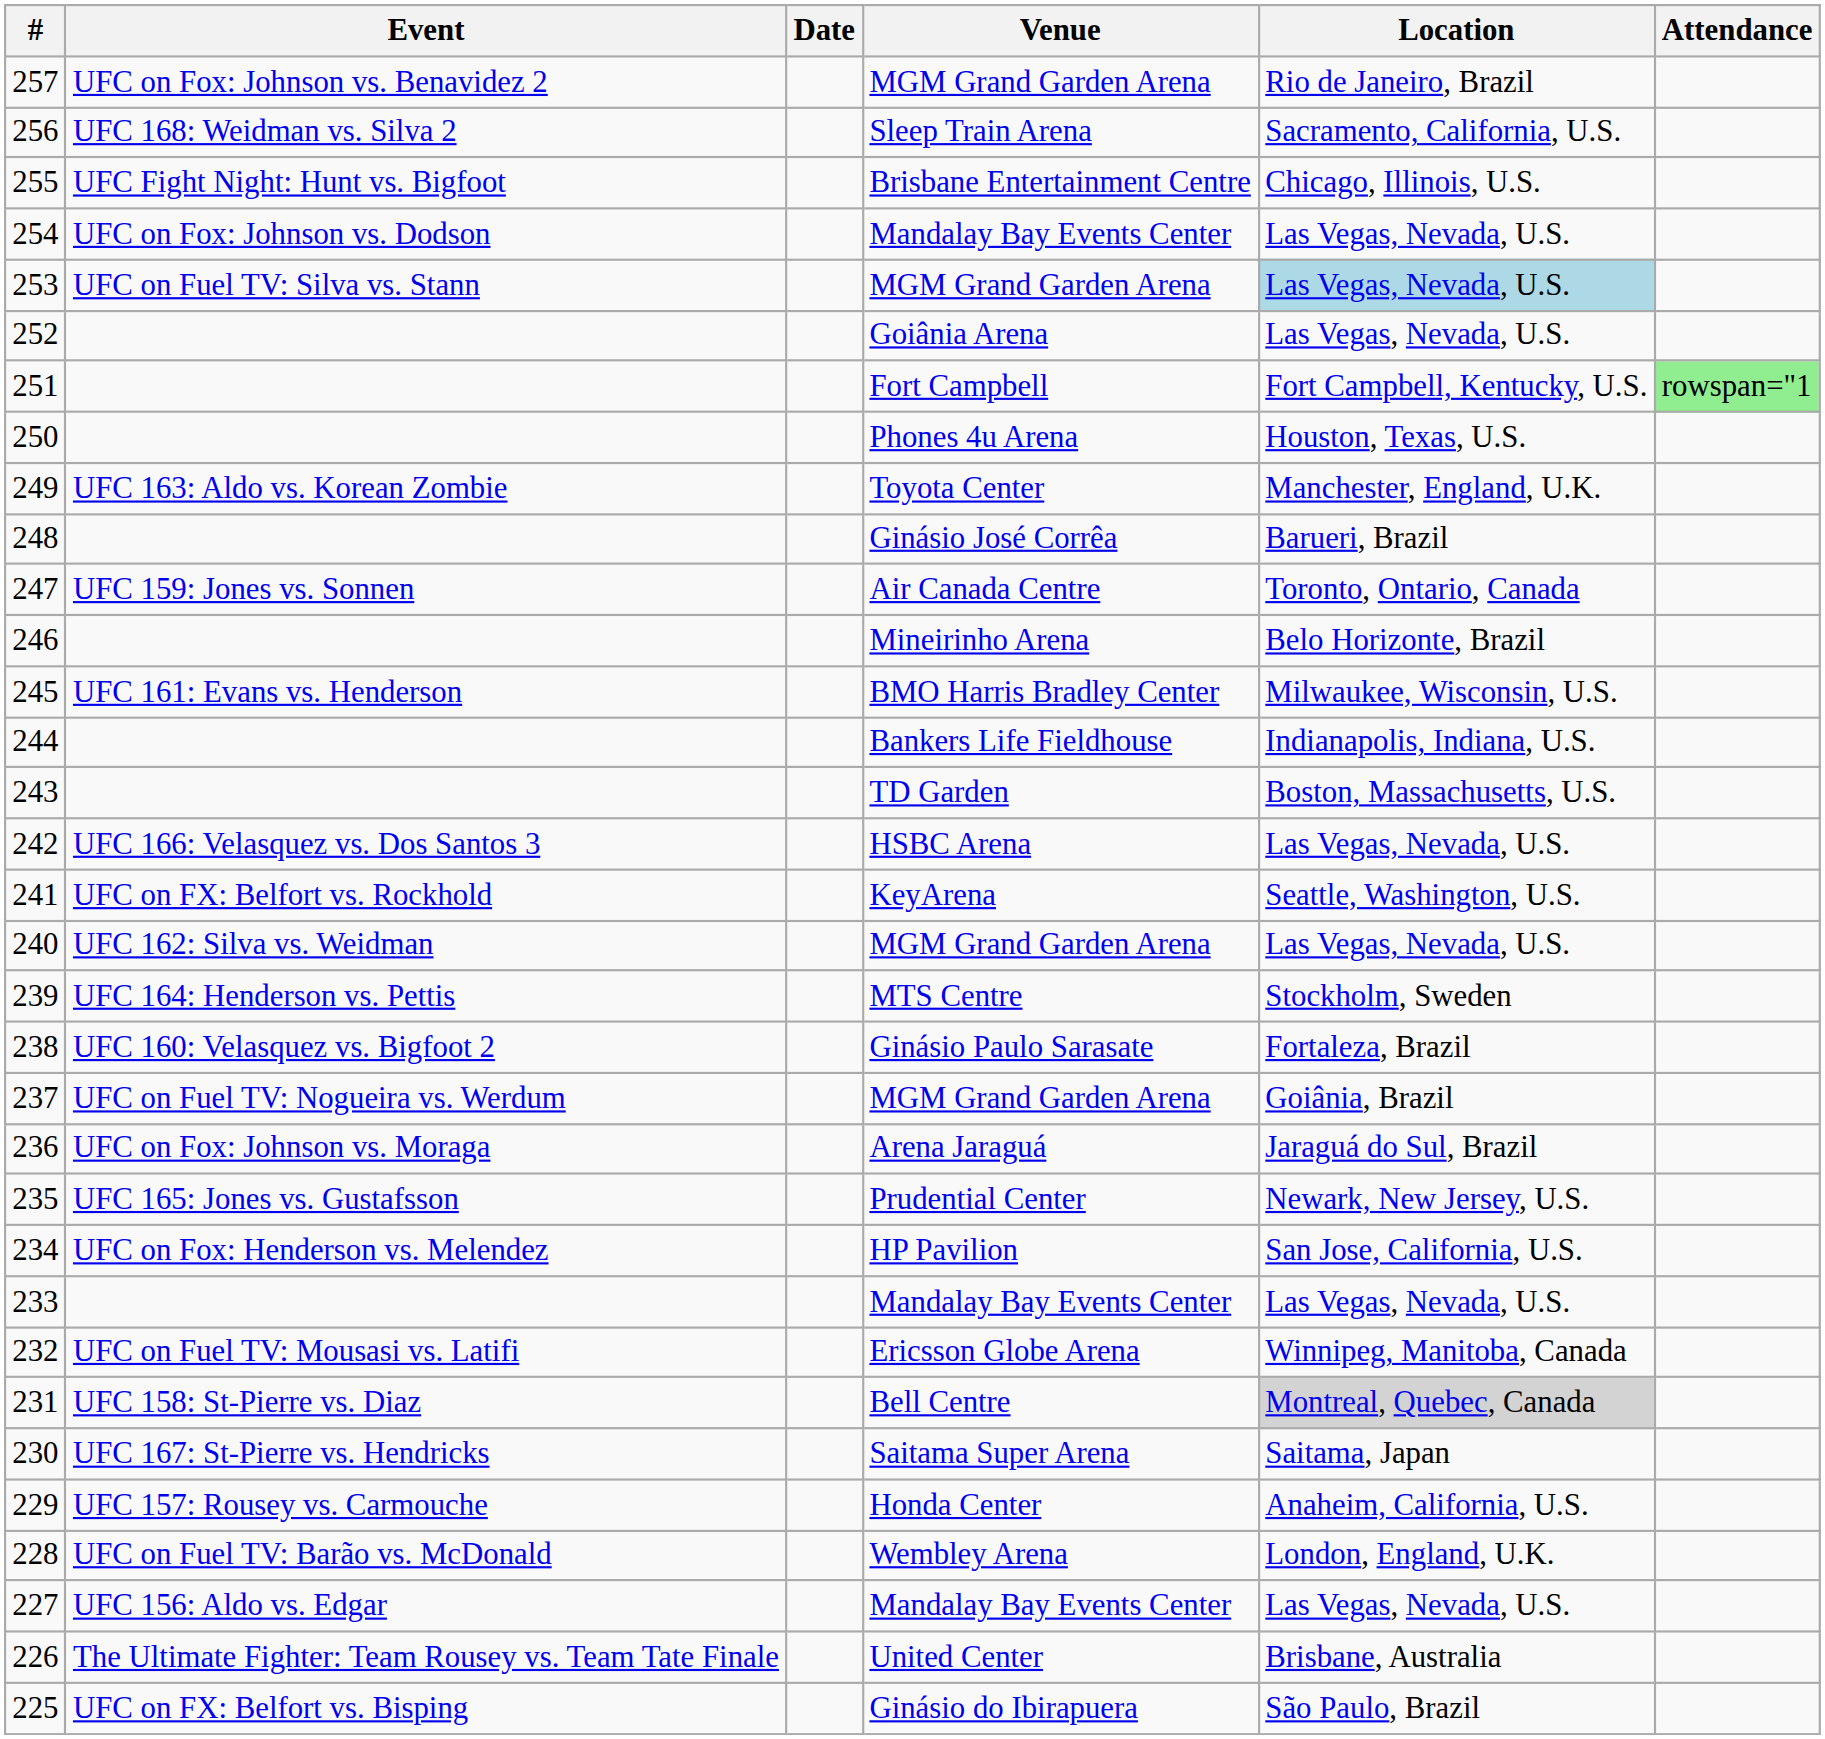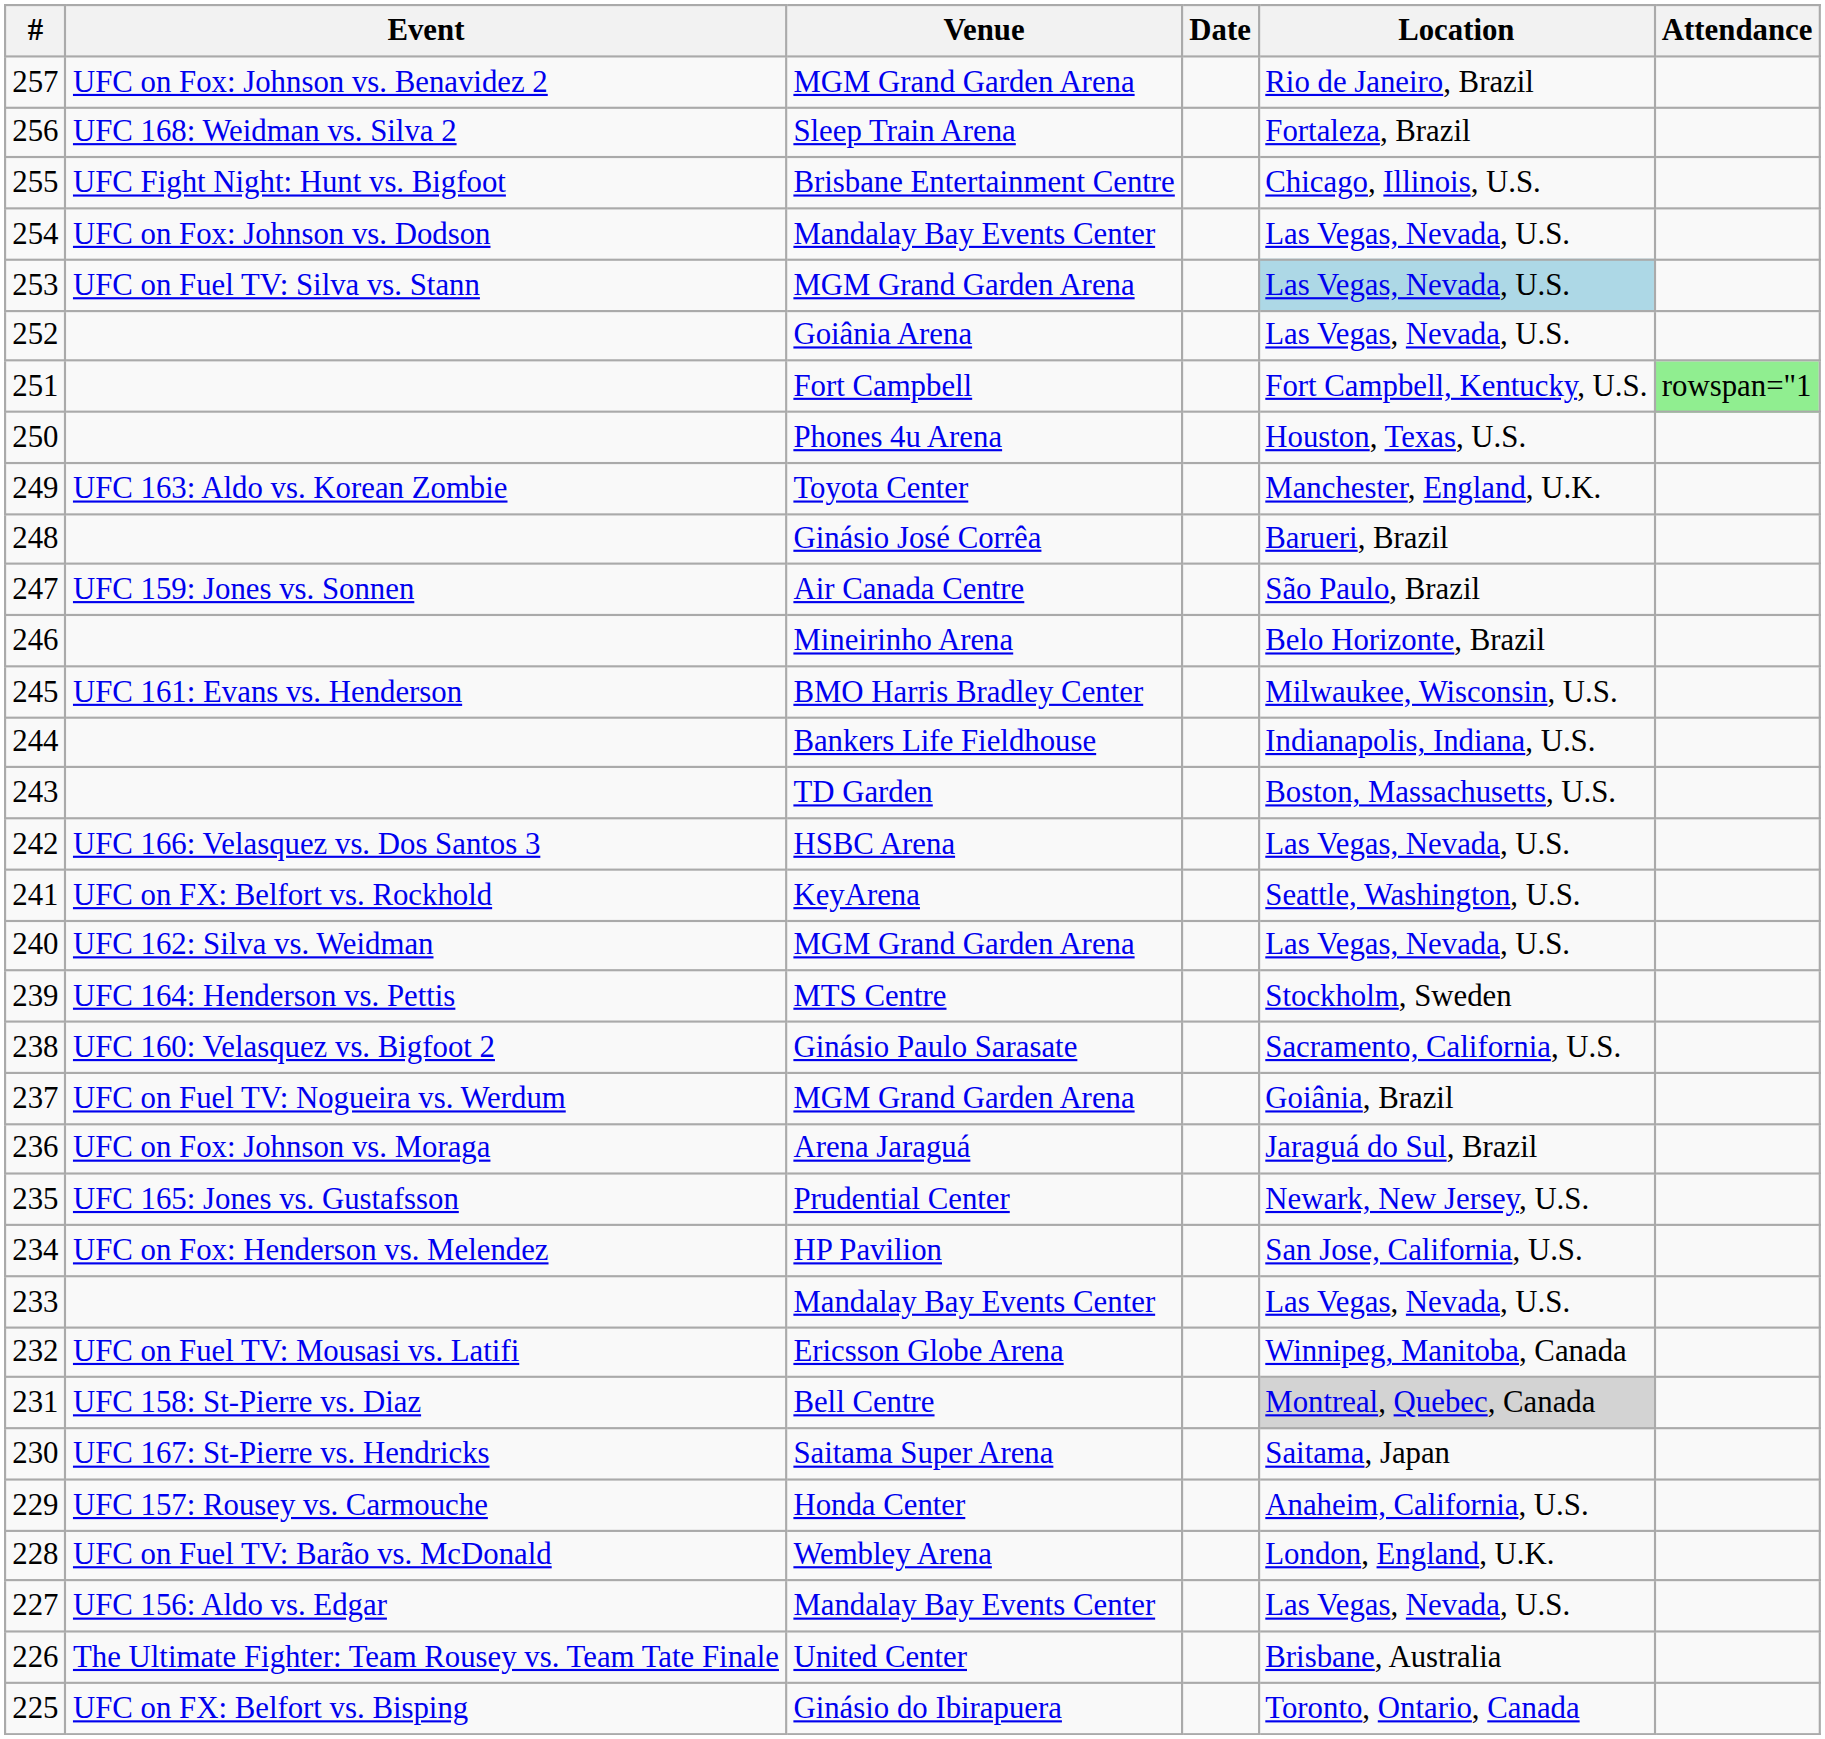columns swapped: Date <-> Venue
256 | Location: Sacramento, California, U.S. -> Fortaleza, Brazil
247 | Location: Toronto, Ontario, Canada -> São Paulo, Brazil
238 | Location: Fortaleza, Brazil -> Sacramento, California, U.S.
225 | Location: São Paulo, Brazil -> Toronto, Ontario, Canada
